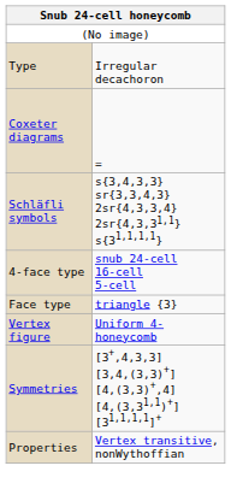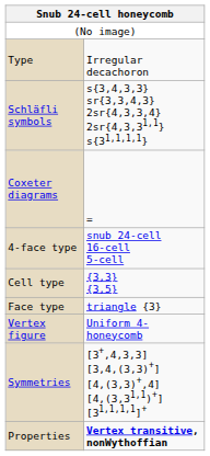rows swapped: Schläfli symbols <-> Coxeter diagrams
+ row: Cell type | {3,3} {3,5}
Properties | column 2: normal -> bold
